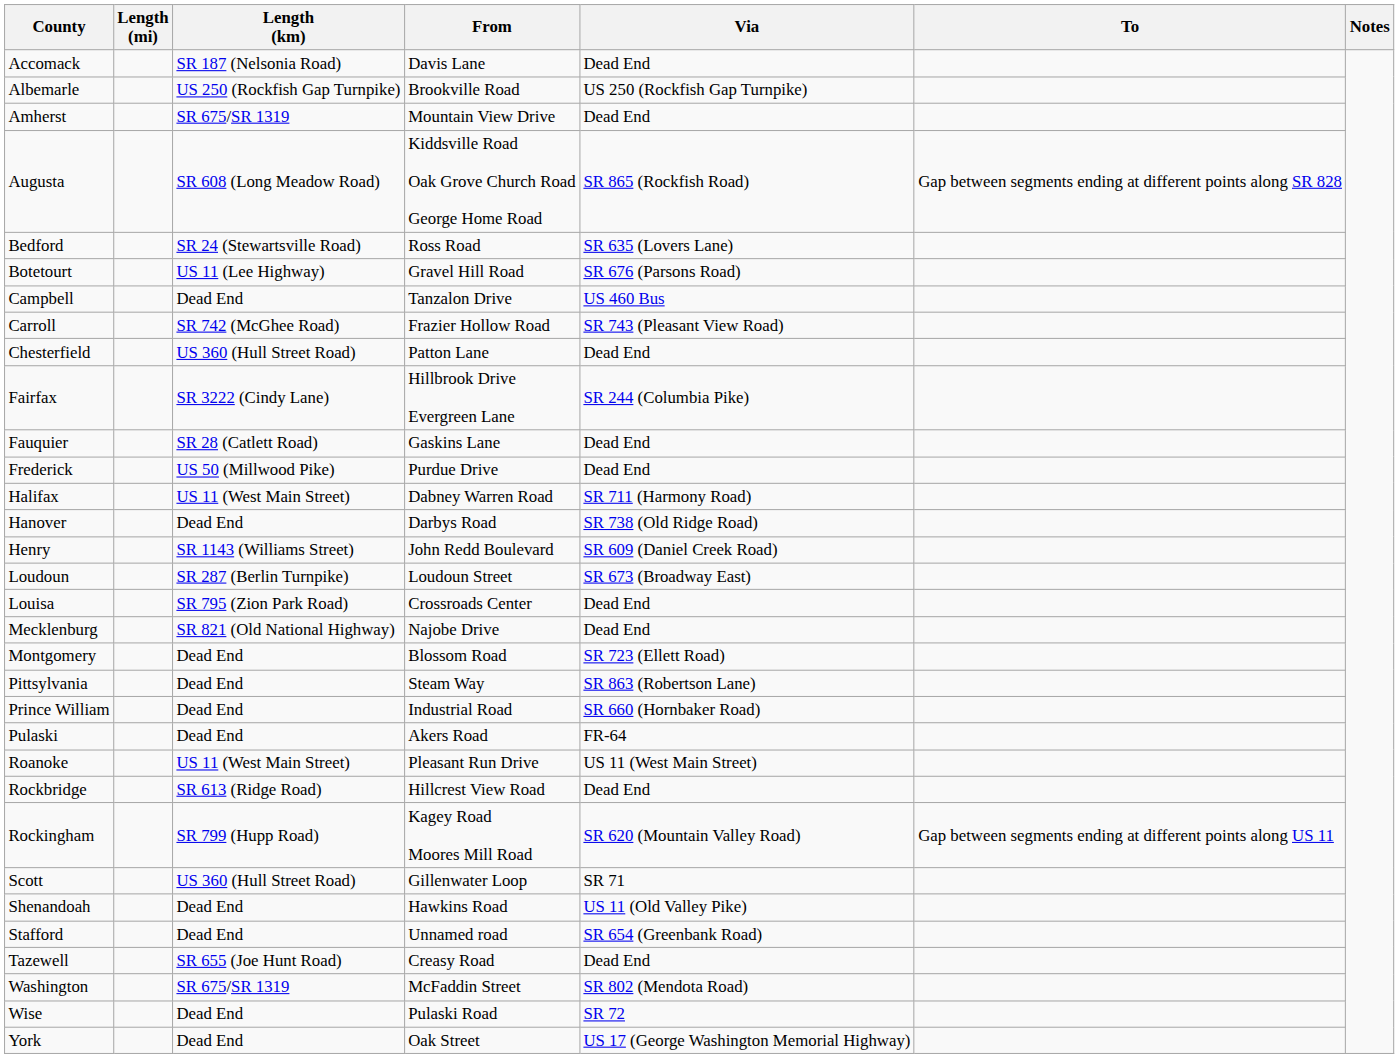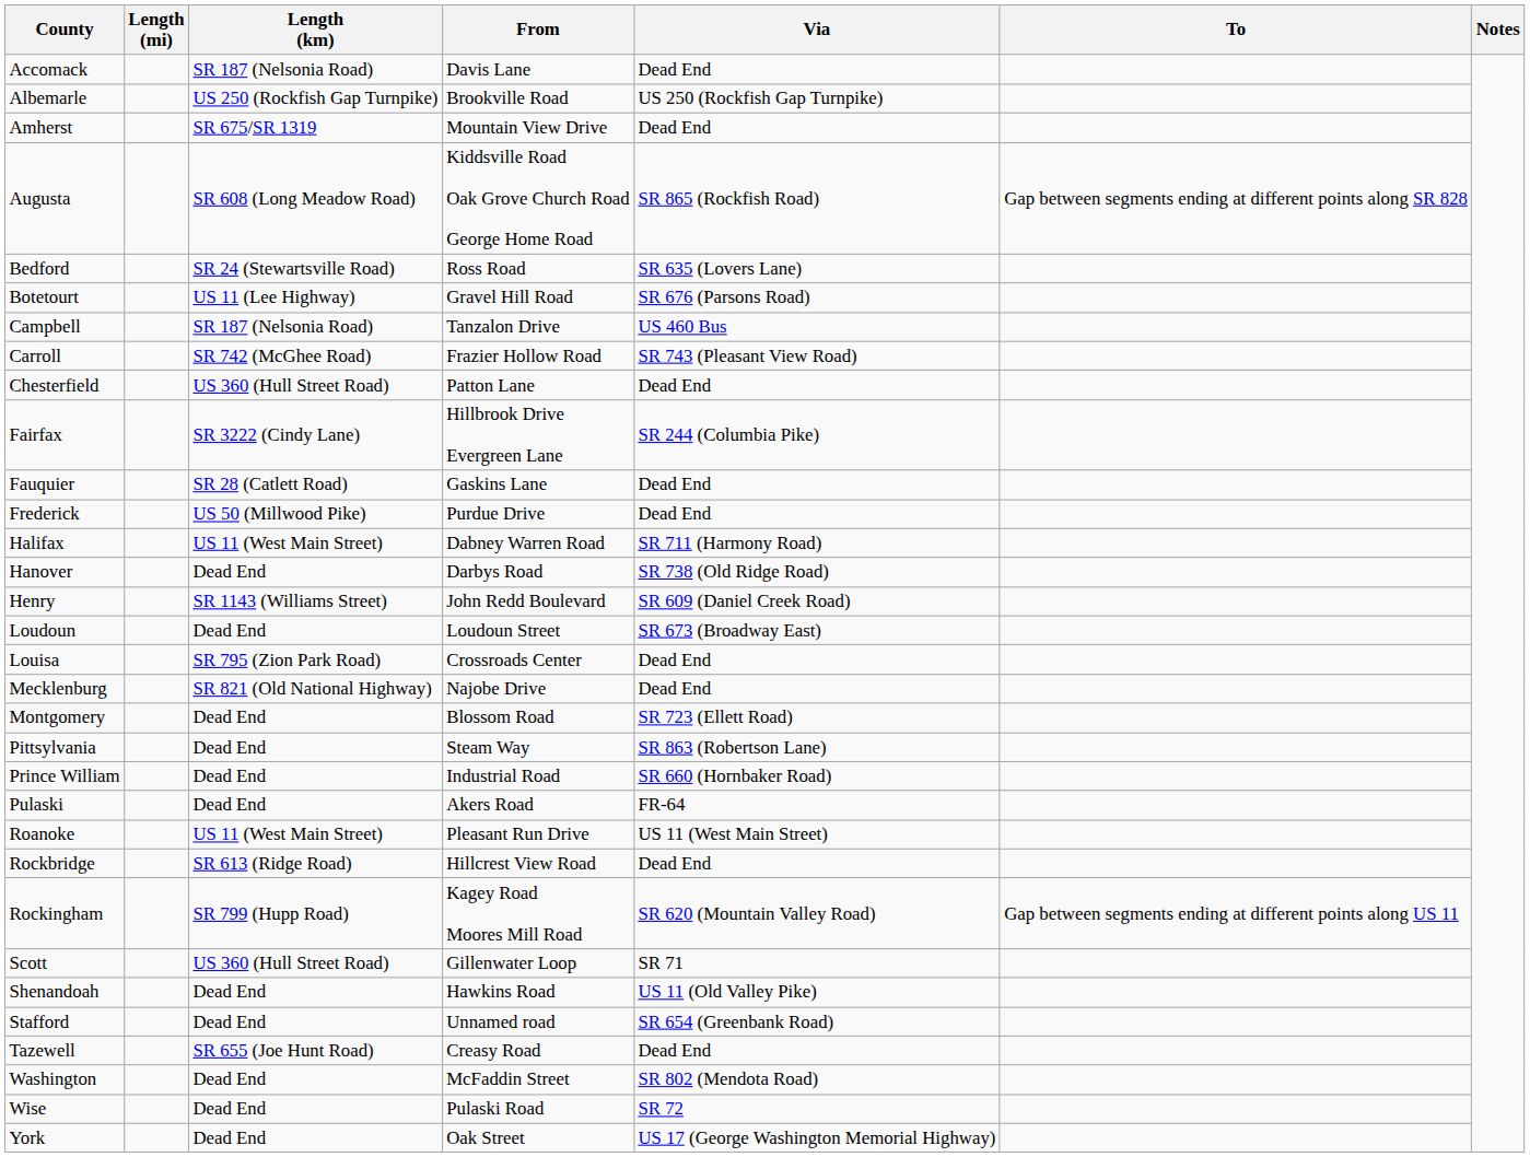Campbell | Length (km): Dead End -> SR 187 (Nelsonia Road)
Loudoun | Length (km): SR 287 (Berlin Turnpike) -> Dead End
Washington | Length (km): SR 675/SR 1319 -> Dead End
